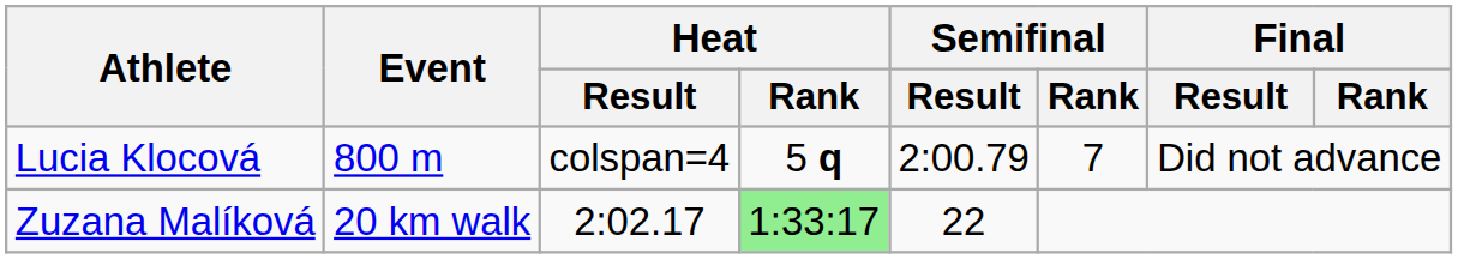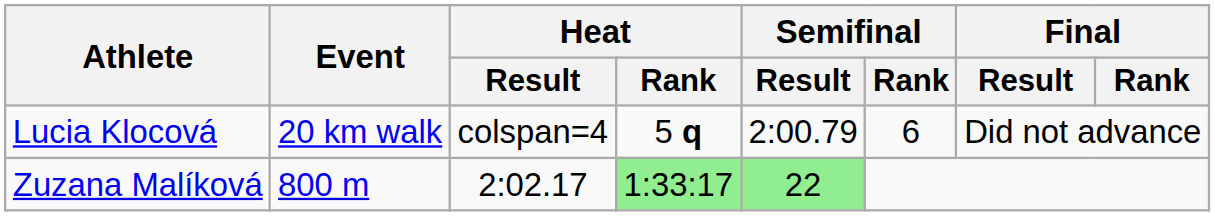Lucia Klocová | Event: 800 m -> 20 km walk
Lucia Klocová | Semifinal / Rank: 7 -> 6
Zuzana Malíková | Event: 20 km walk -> 800 m
Zuzana Malíková | Semifinal / Result: no background -> lightgreen background
